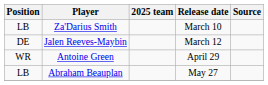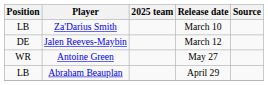Antoine Green | Release date: April 29 -> May 27
Abraham Beauplan | Release date: May 27 -> April 29
